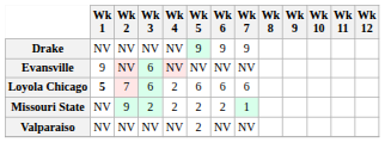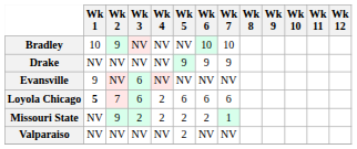+ row: Bradley | 10 | 9 | NV | NV | NV | 10 | 10
